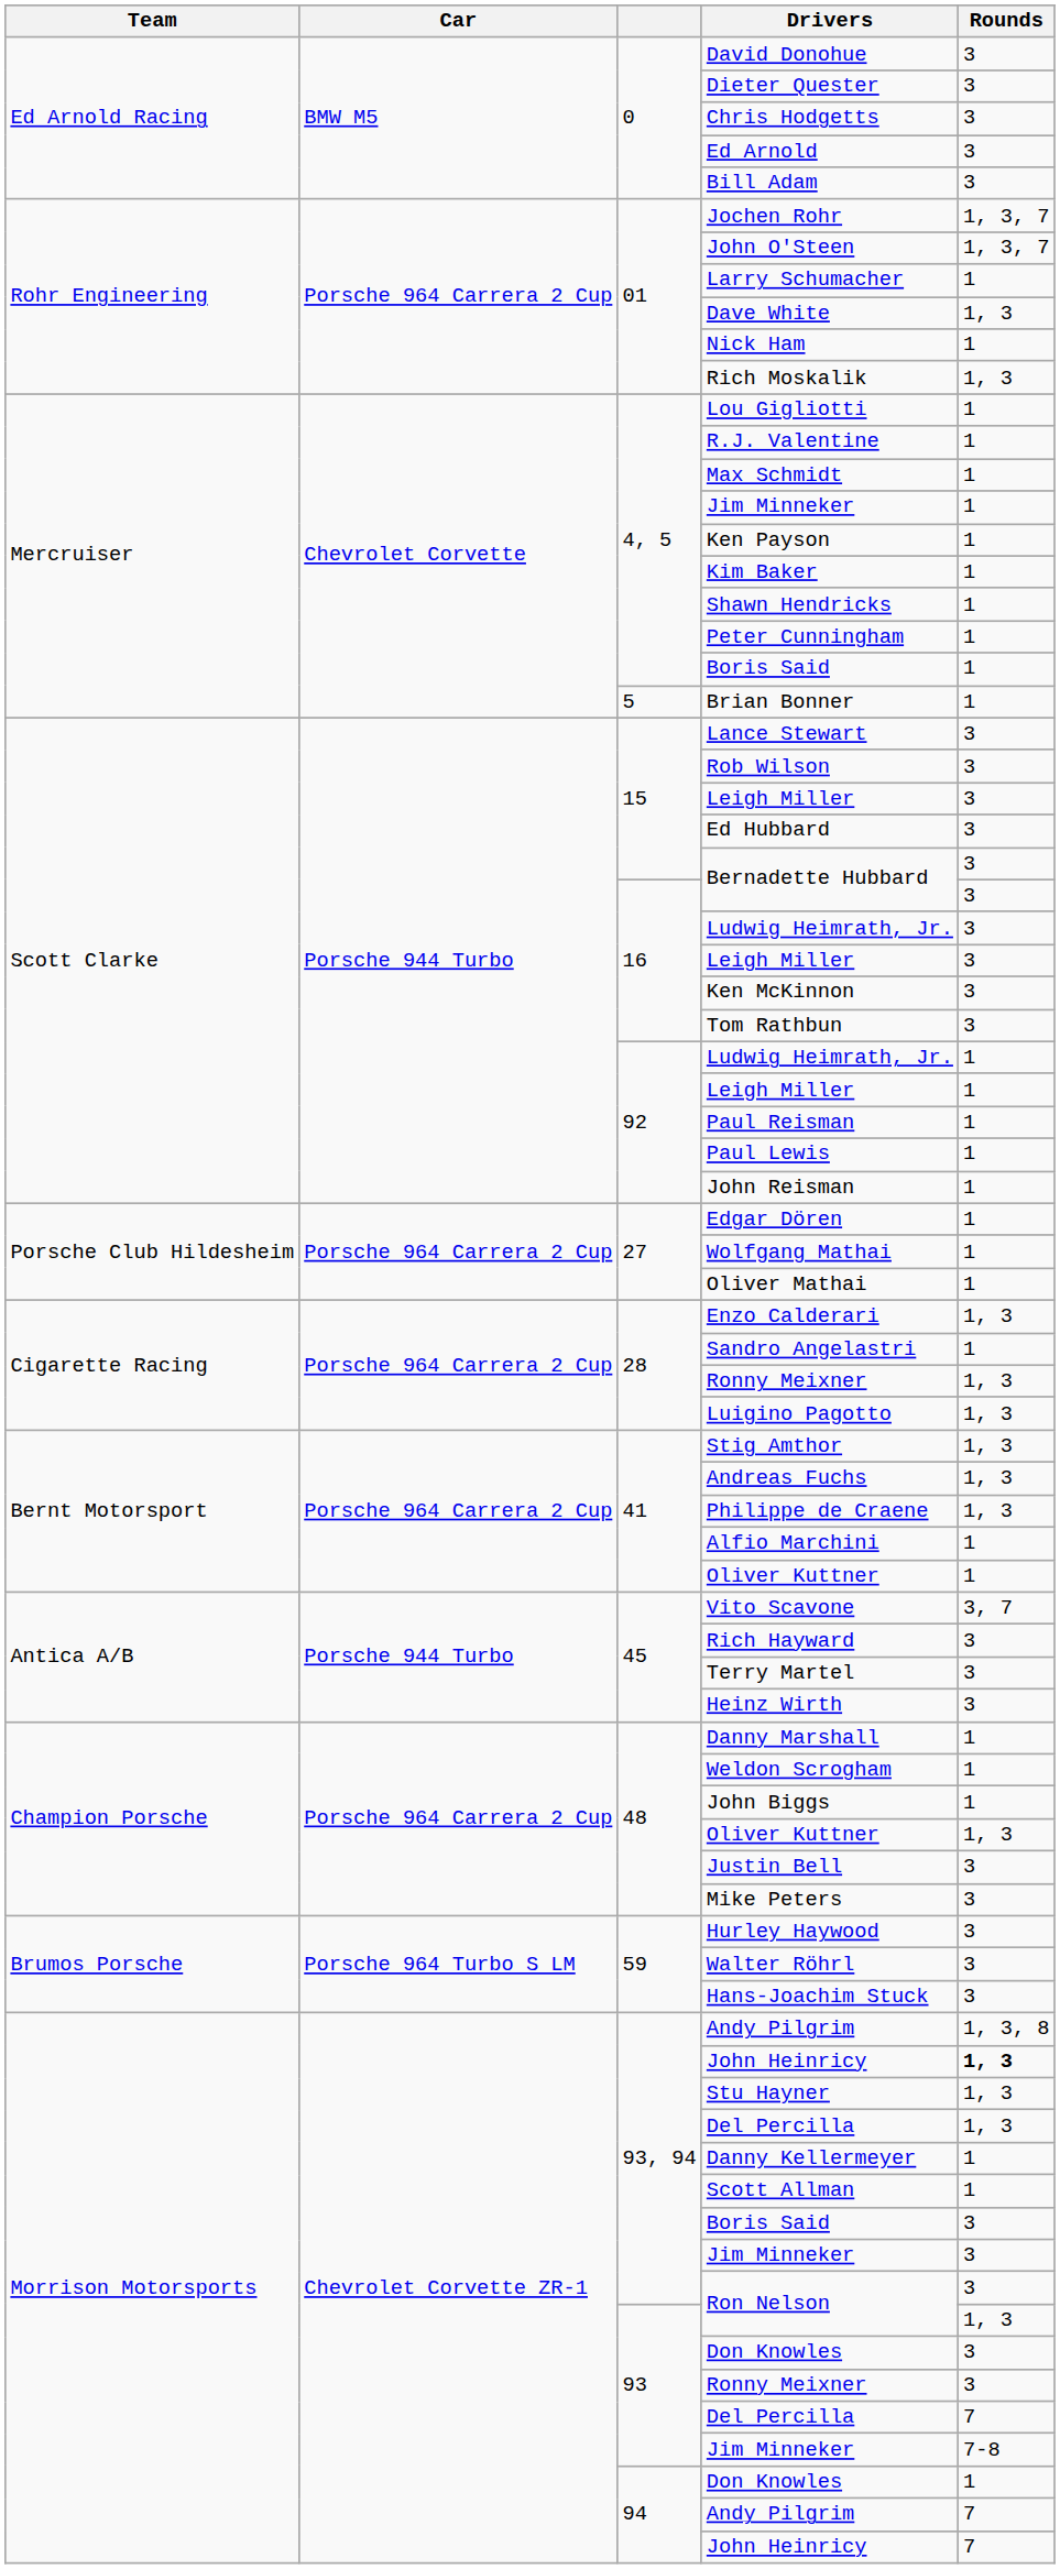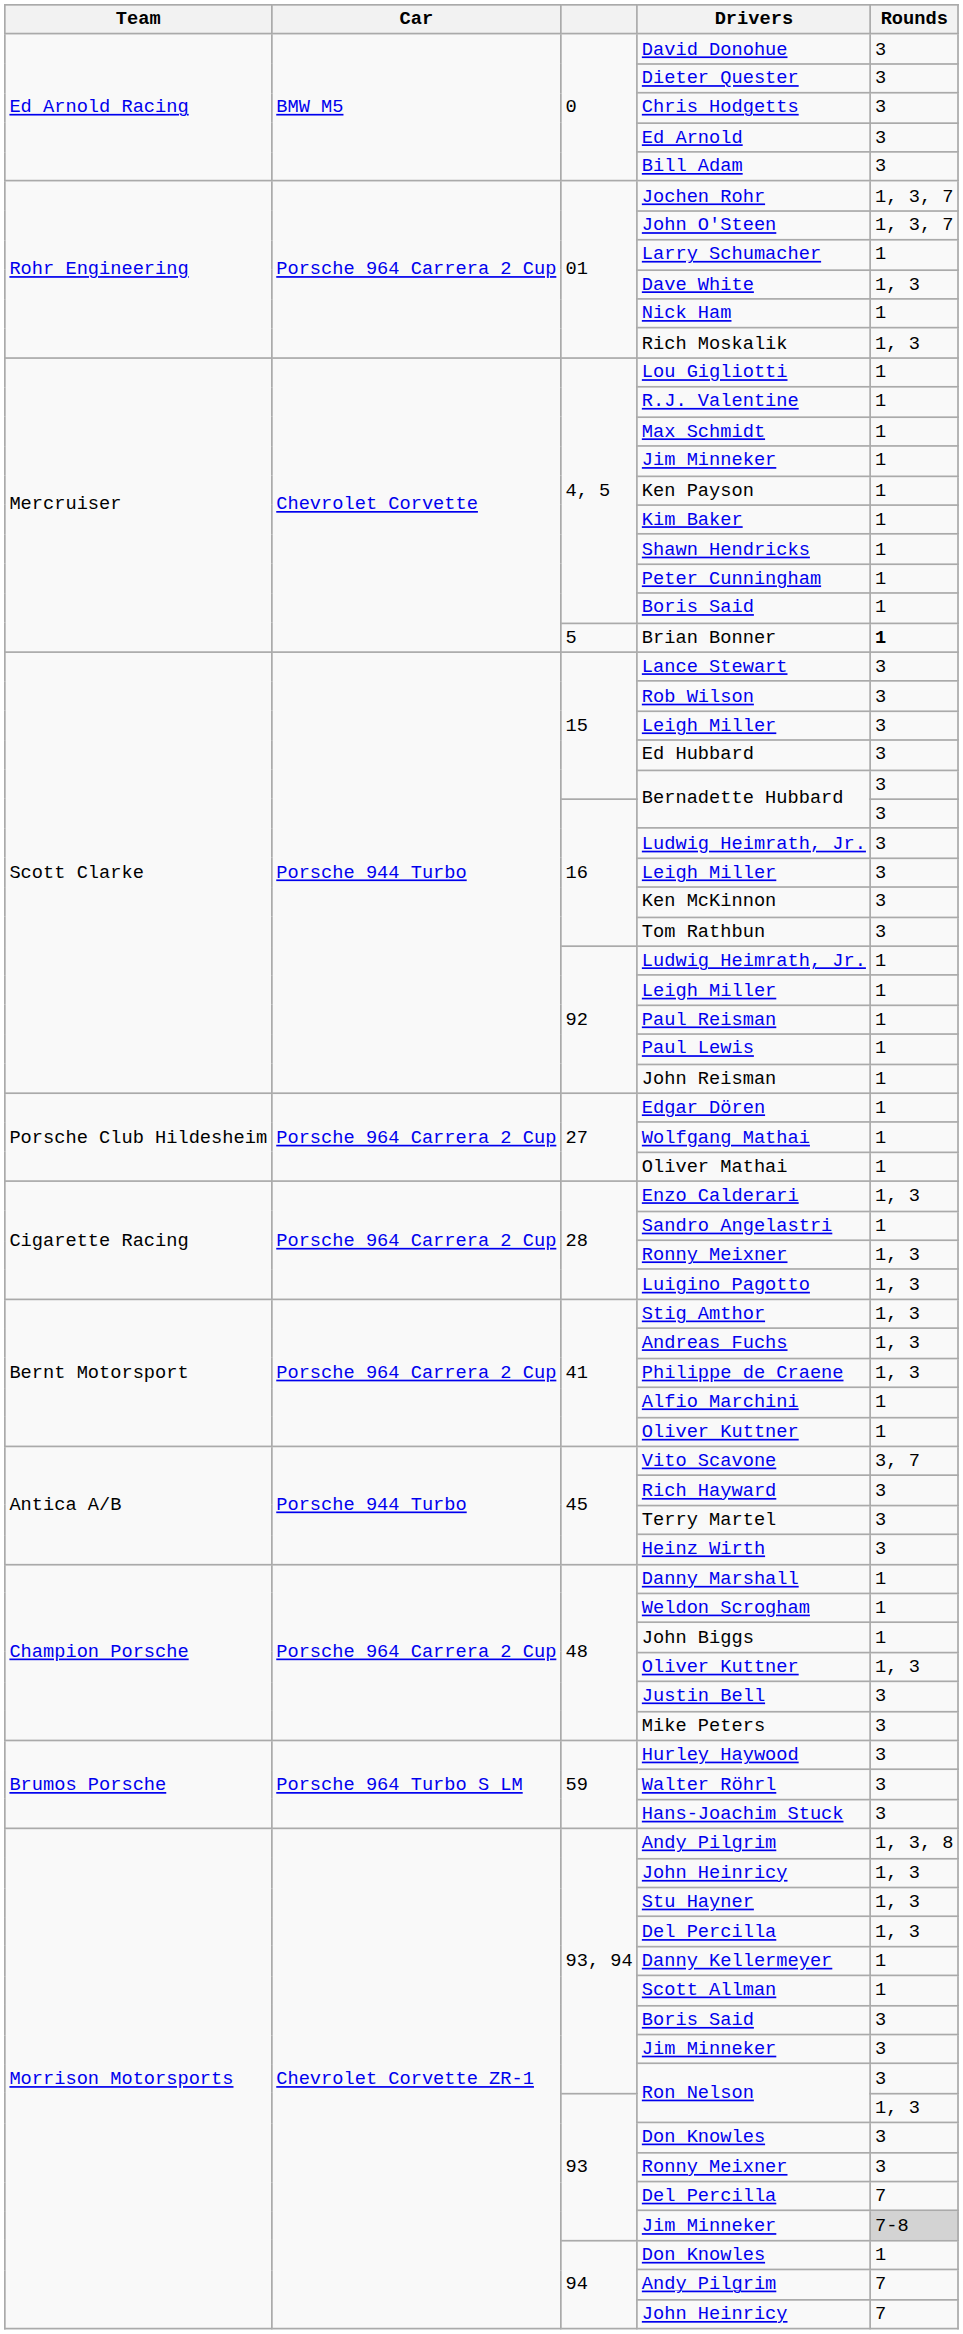Brian Bonner | Rounds: normal -> bold
93, 94 / John Heinricy | Rounds: bold -> normal
93 / Jim Minneker | Rounds: no background -> lightgrey background
